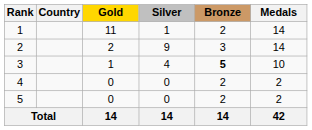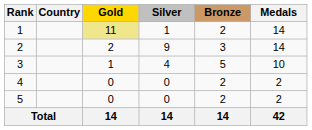row 2 | Gold: no background -> khaki background
row 4 | Bronze: bold -> normal
